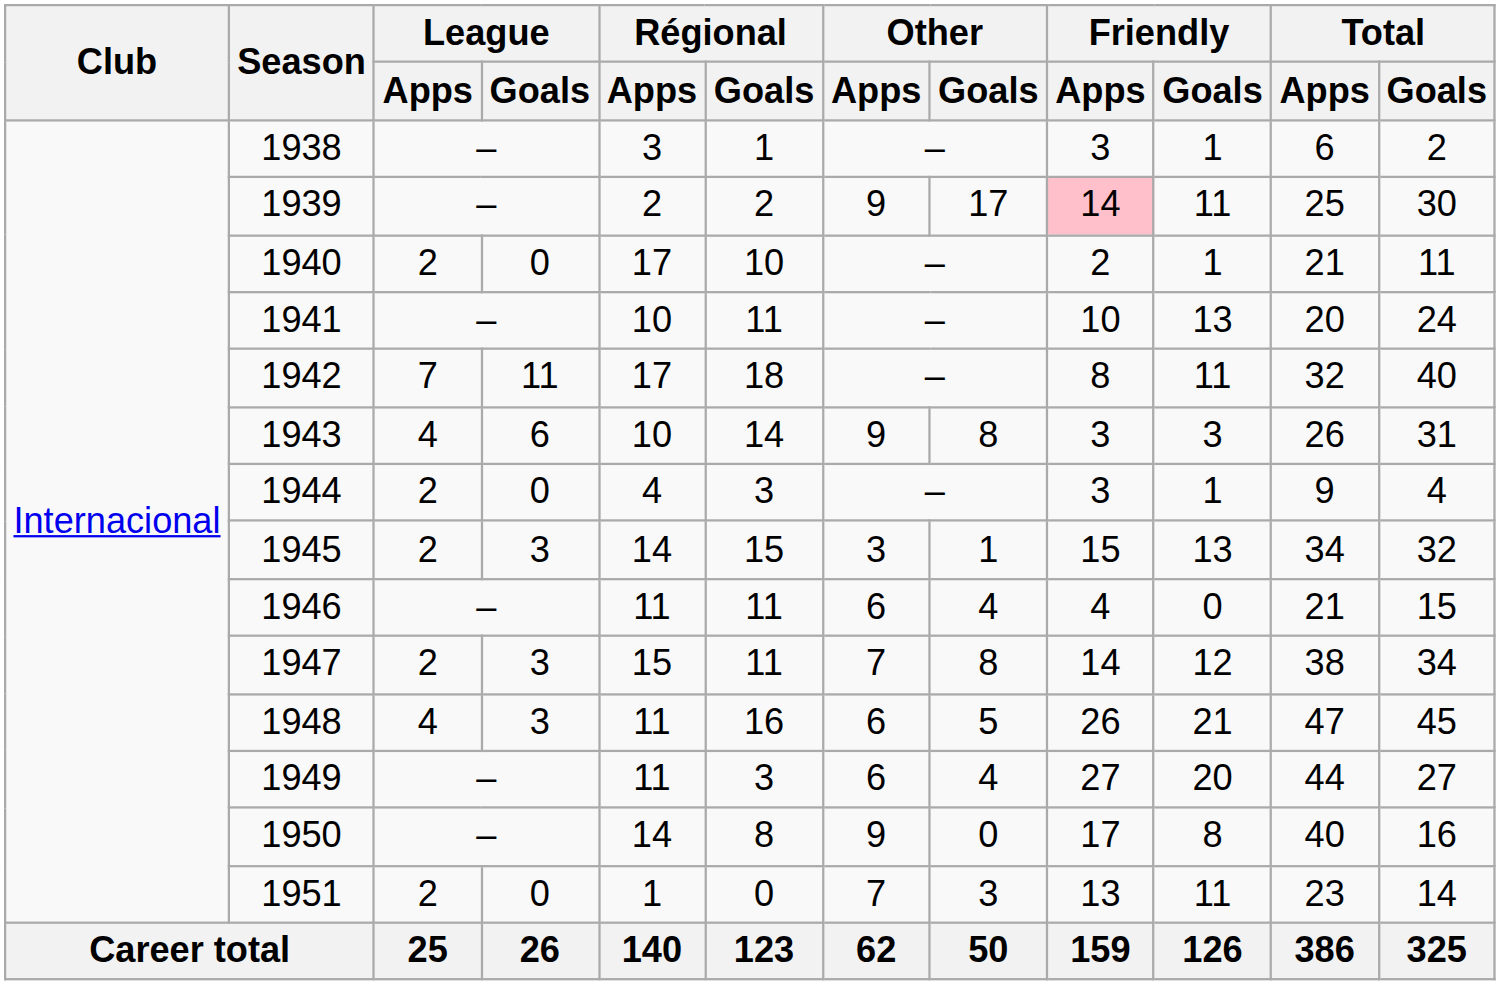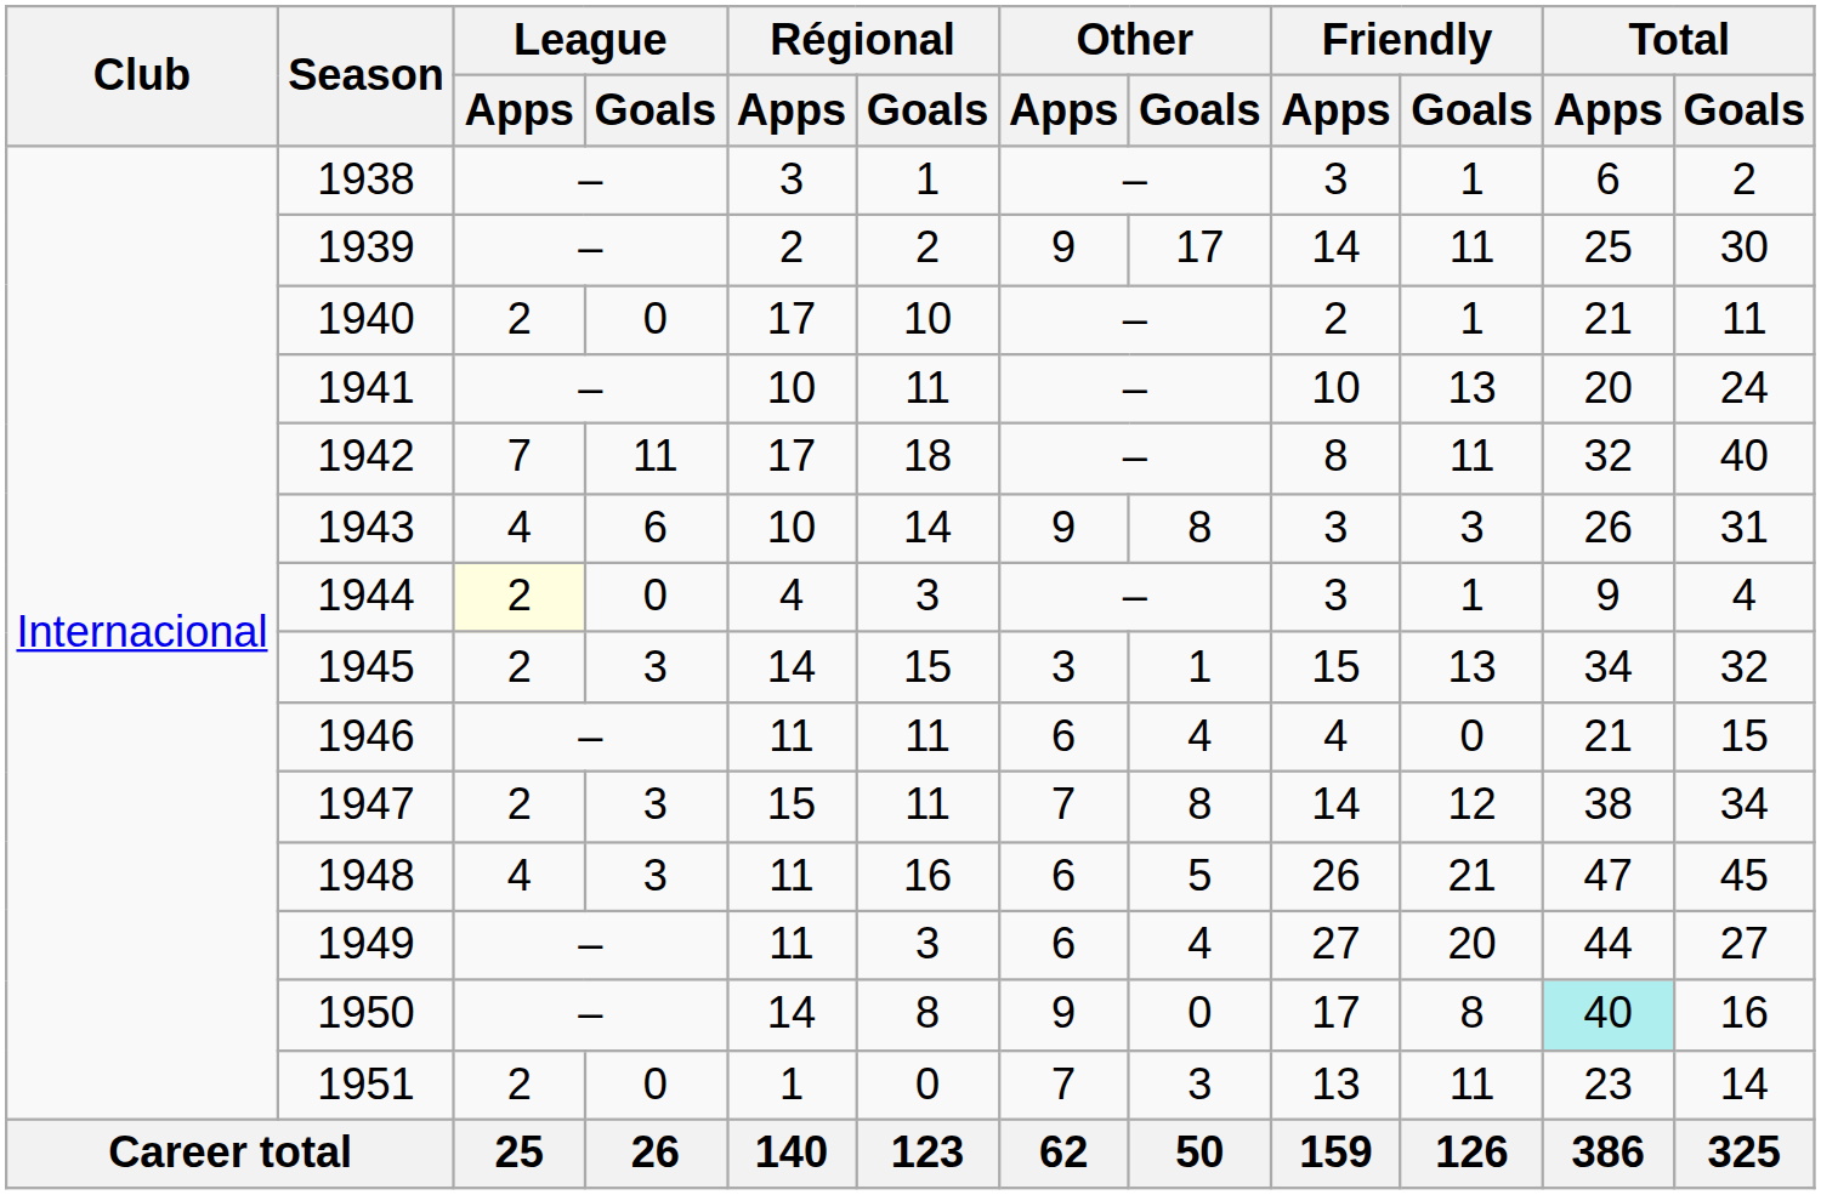1939 | Friendly / Apps: pink background -> no background
1944 | League / Apps: no background -> lightyellow background
1950 | Total / Apps: no background -> paleturquoise background
